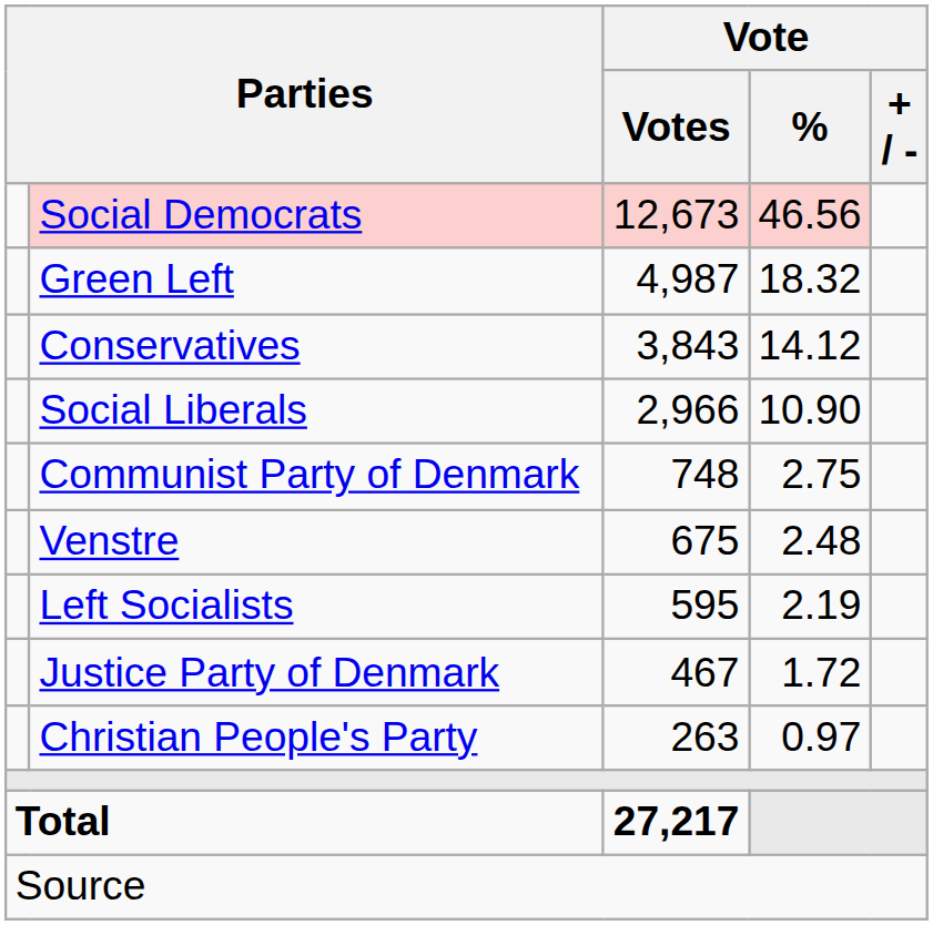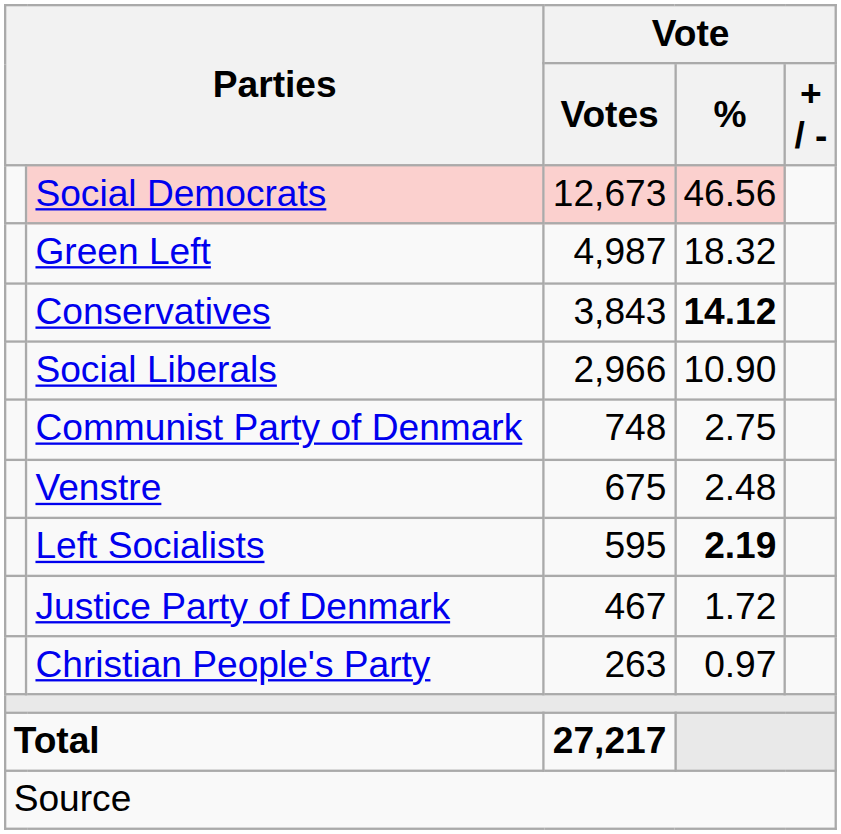Conservatives | Vote / %: normal -> bold
Left Socialists | Vote / %: normal -> bold
